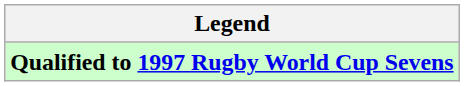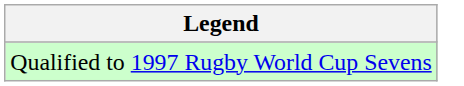row 2 | column 1: bold -> normal
